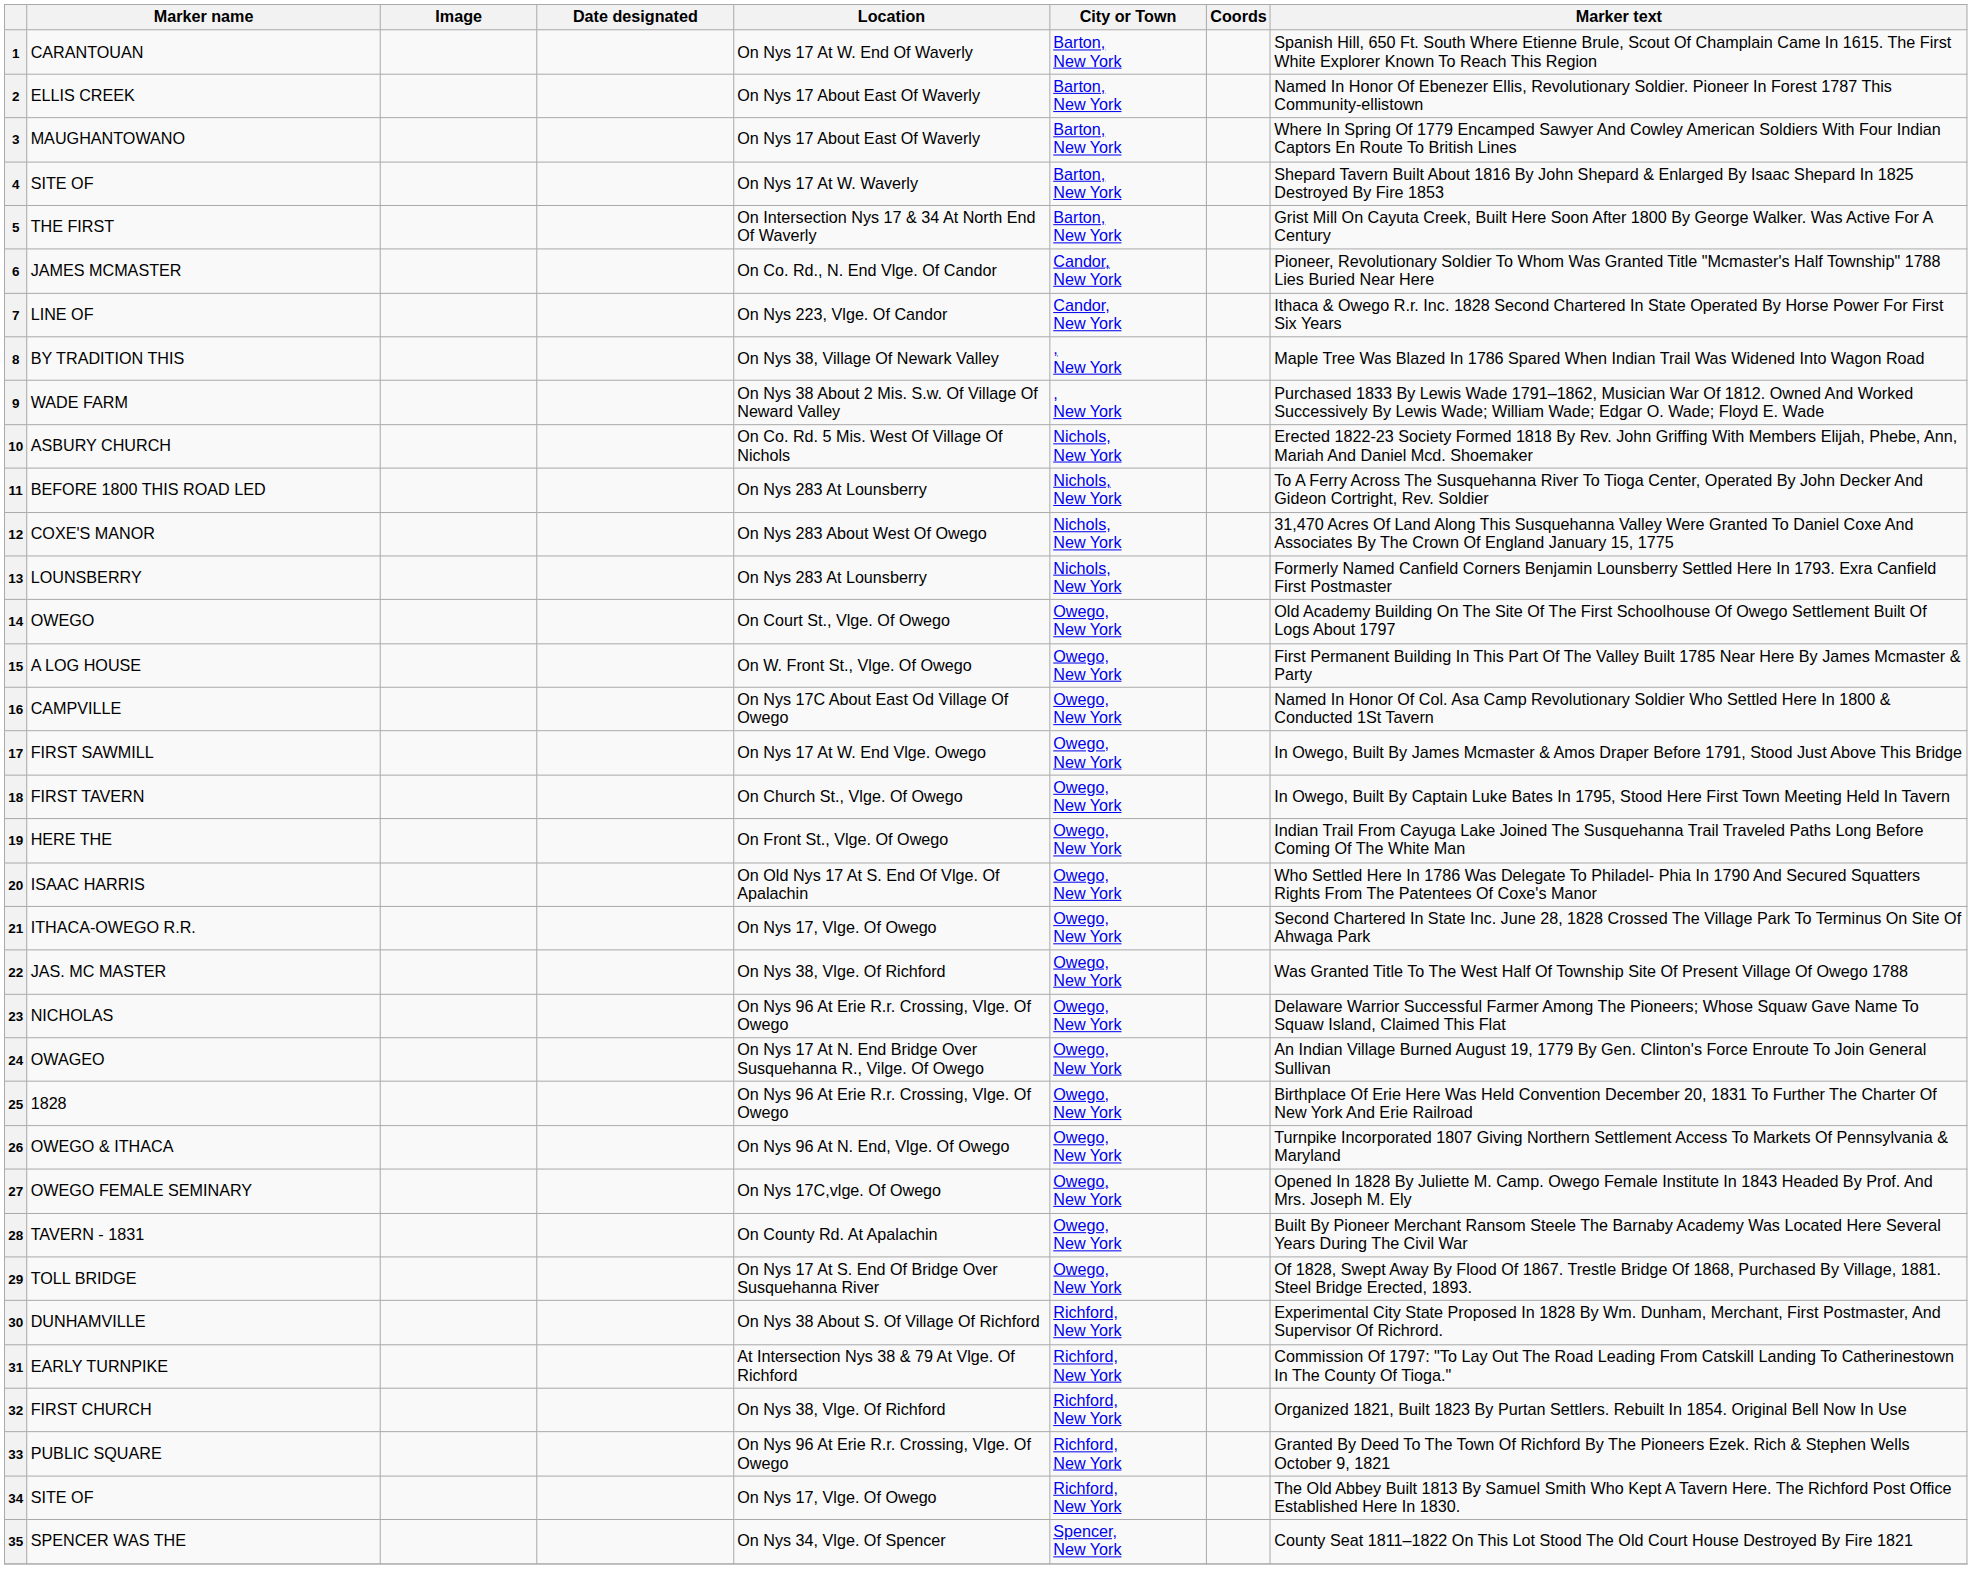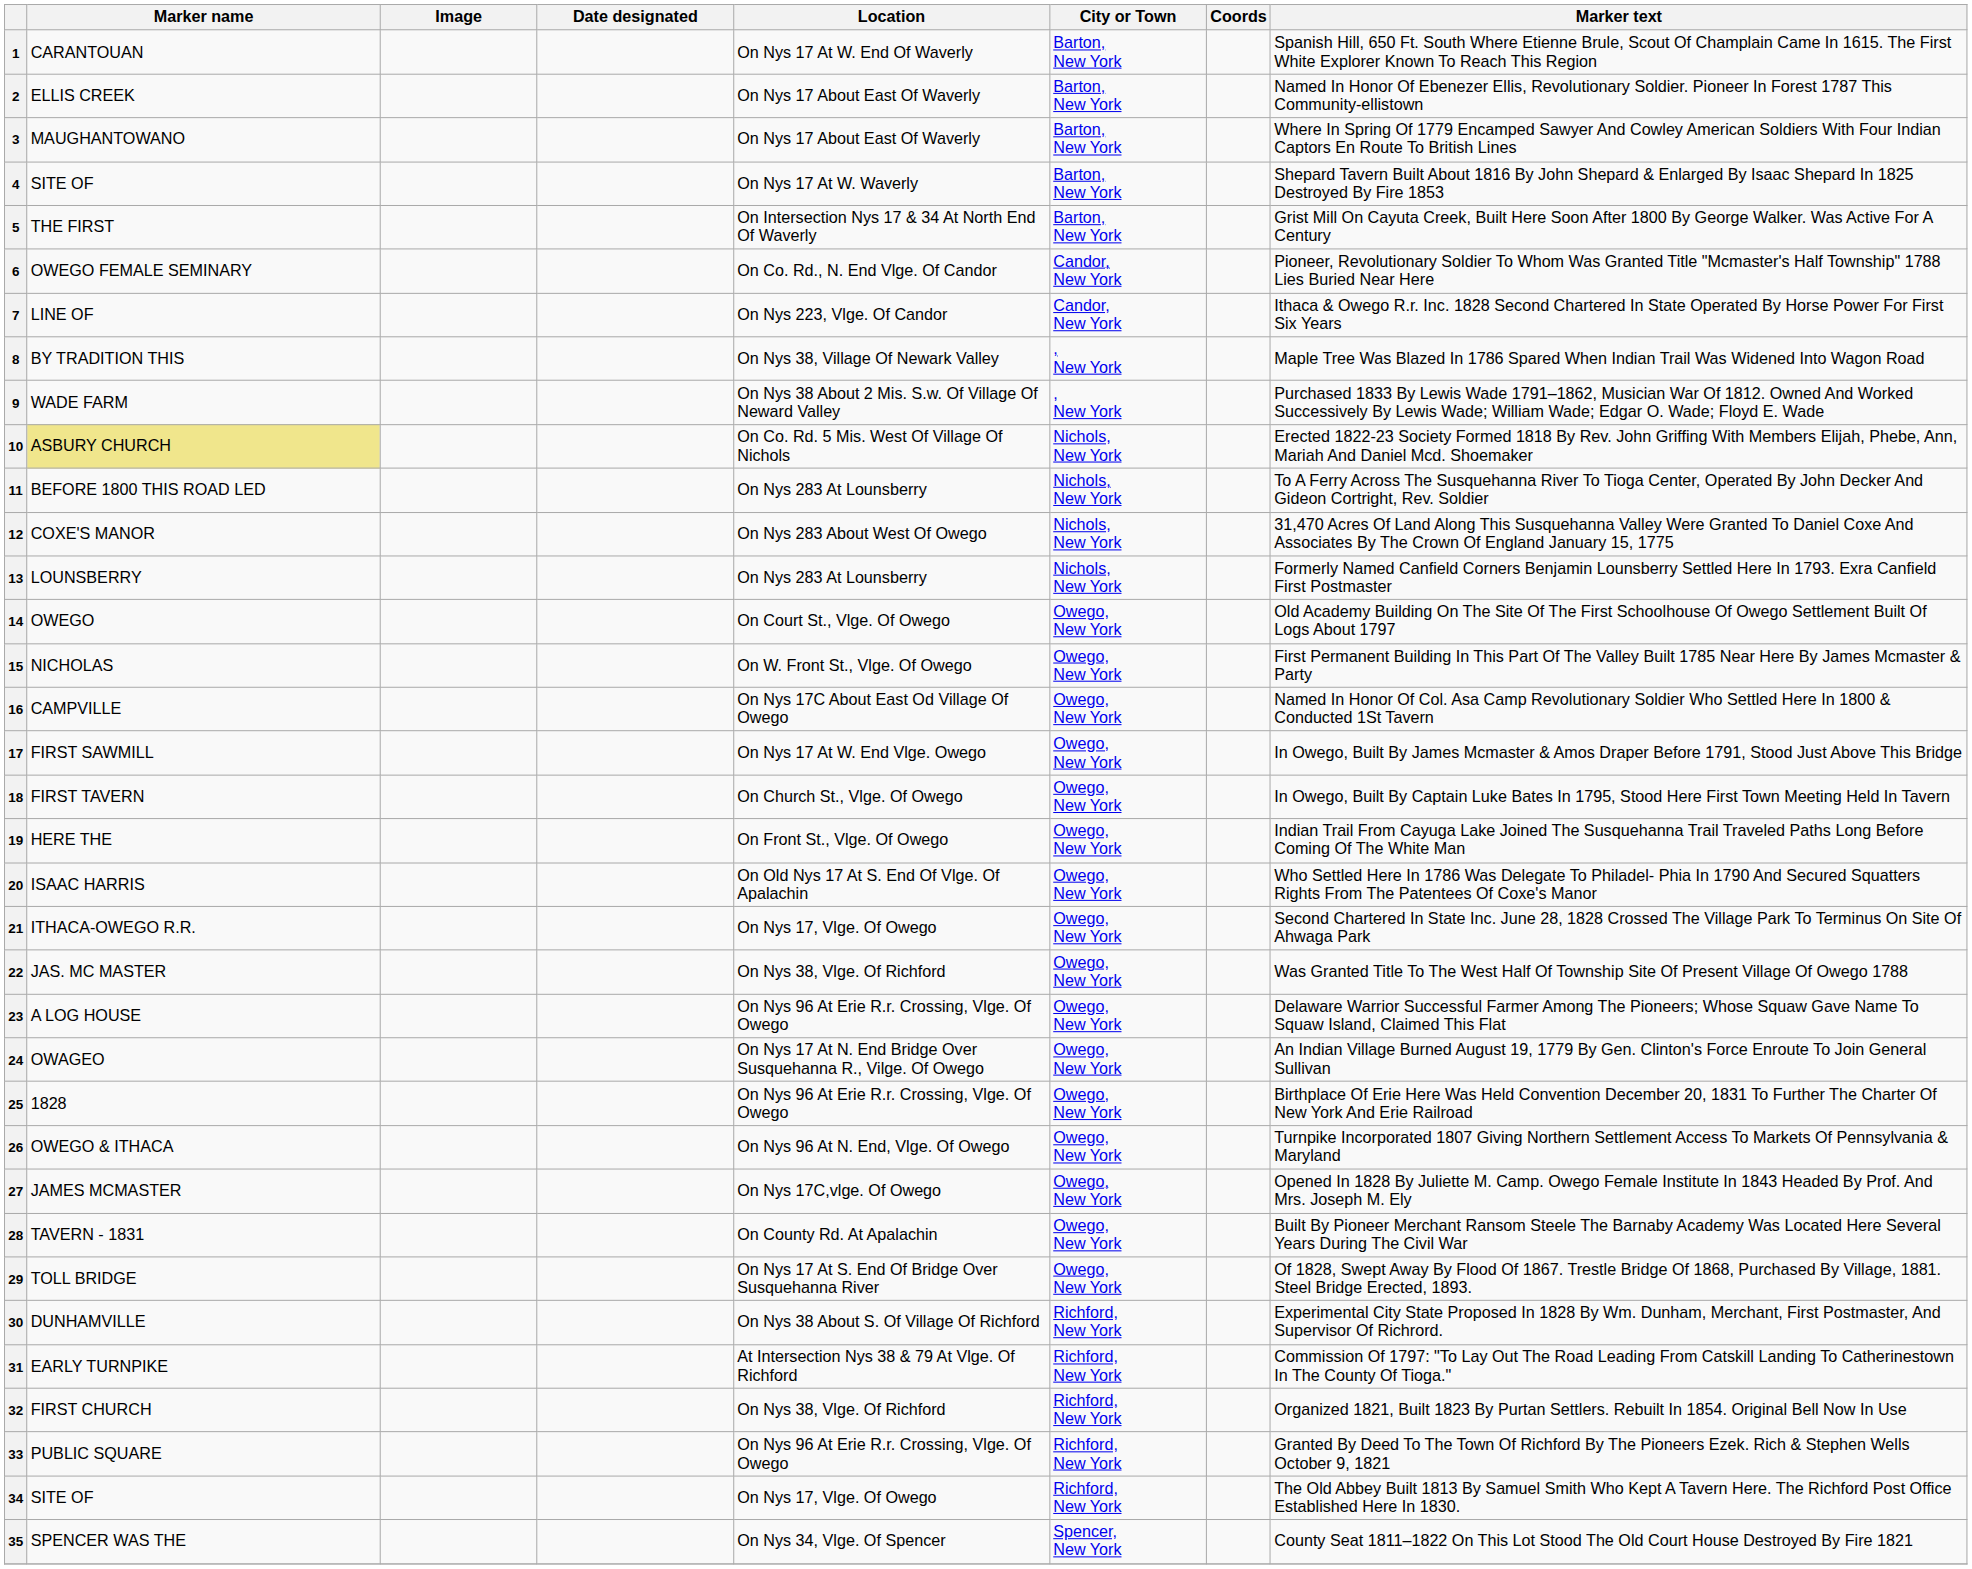6 | Marker name: JAMES MCMASTER -> OWEGO FEMALE SEMINARY
10 | Marker name: no background -> khaki background
15 | Marker name: A LOG HOUSE -> NICHOLAS
23 | Marker name: NICHOLAS -> A LOG HOUSE
27 | Marker name: OWEGO FEMALE SEMINARY -> JAMES MCMASTER
